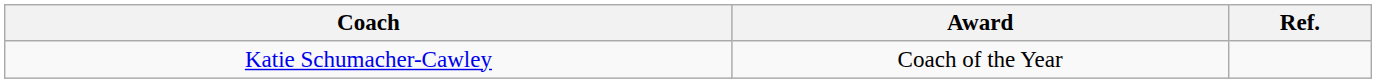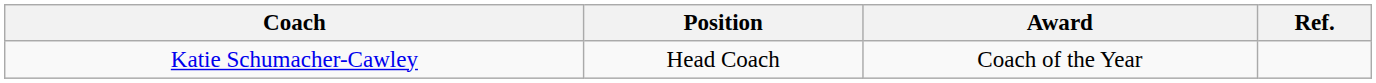+ column: Position | Head Coach
